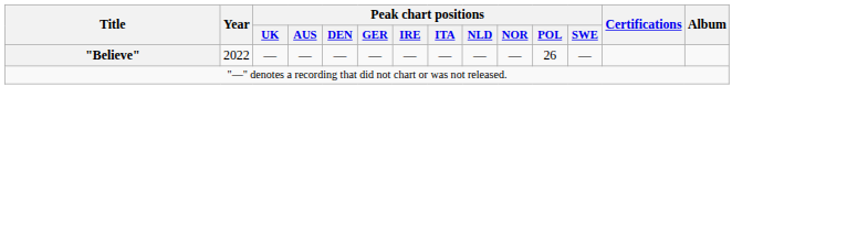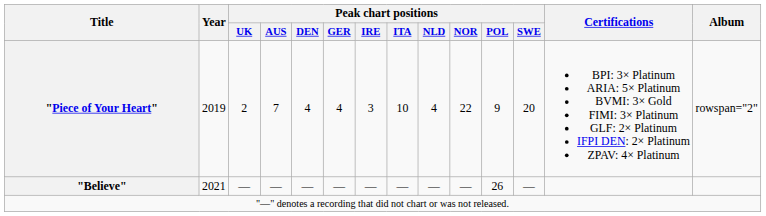+ row: "Piece of Your Heart" | 2019 | 2 | 7 | 4 | 4 | 3 | 10 | 4 | 22 | 9 | 20 | BPI: 3× Platinum ARIA: 5× Platinum BVMI: 3× Gold FIMI: 3× Platinum GLF: 2× Platinum IFPI DEN: 2× Platinum ZPAV: 4× Platinum | rowspan="2"
"Believe" | Year: 2022 -> 2021
